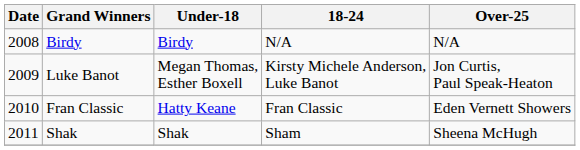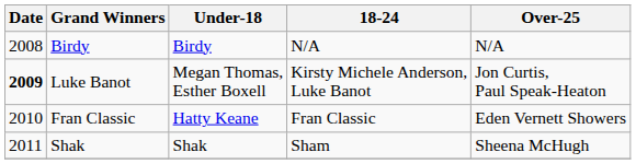Luke Banot | Date: normal -> bold
